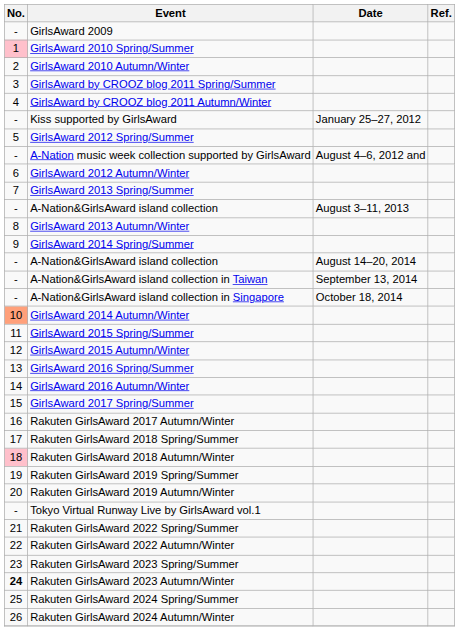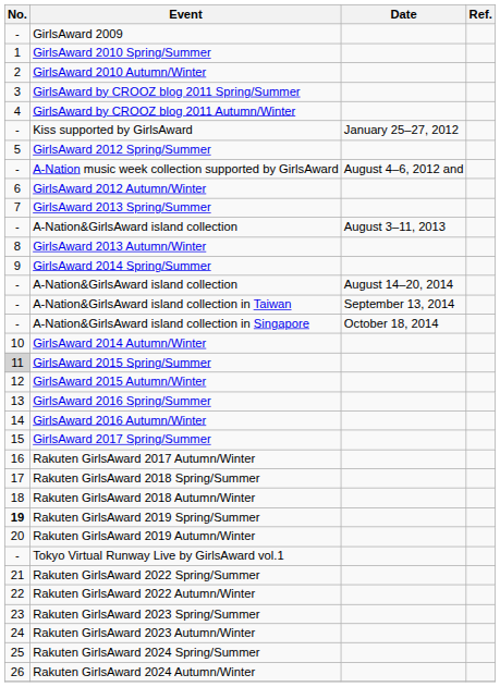GirlsAward 2010 Spring/Summer | No.: pink background -> no background
GirlsAward 2014 Autumn/Winter | No.: lightsalmon background -> no background
GirlsAward 2015 Spring/Summer | No.: no background -> lightgrey background
Rakuten GirlsAward 2018 Autumn/Winter | No.: pink background -> no background
Rakuten GirlsAward 2019 Spring/Summer | No.: normal -> bold
Rakuten GirlsAward 2023 Autumn/Winter | No.: bold -> normal
